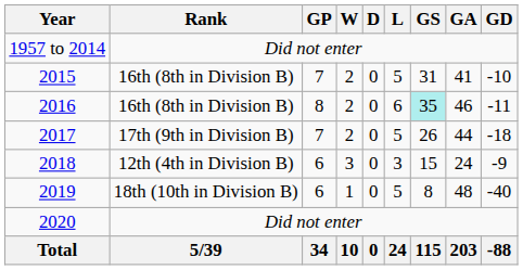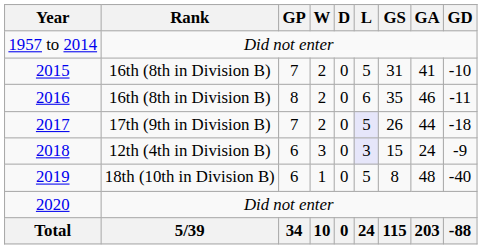2016 | GS: paleturquoise background -> no background
2017 | L: no background -> lavender background
2018 | L: no background -> lavender background
